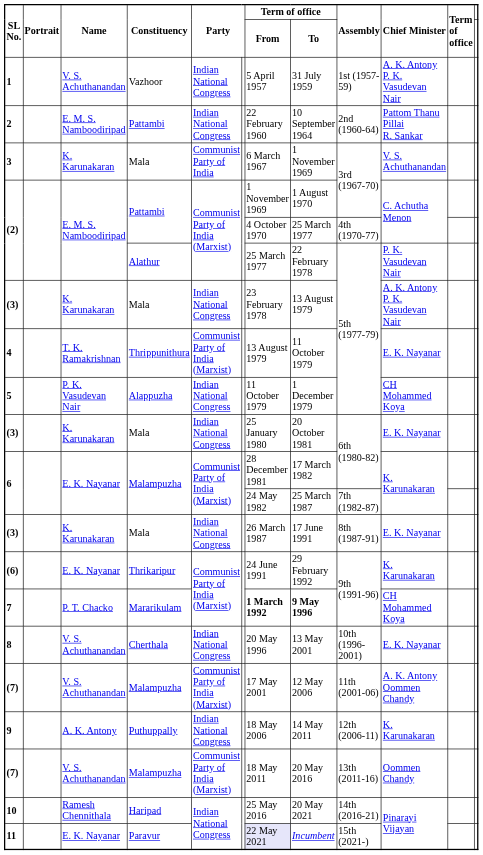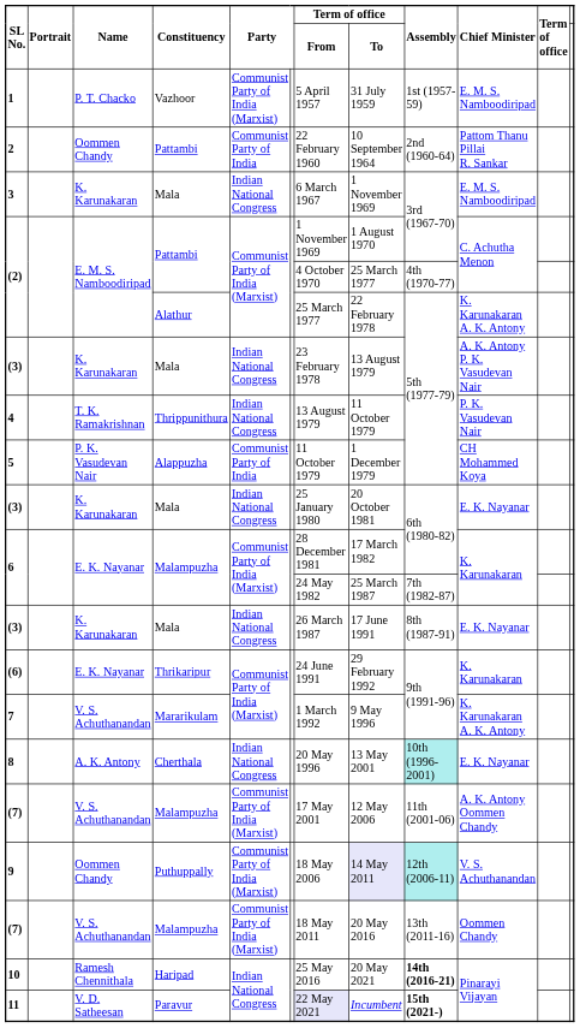1 | Name: V. S. Achuthanandan -> P. T. Chacko
1 | column 5: Indian National Congress -> Communist Party of India (Marxist)
1 | Chief Minister: A. K. Antony P. K. Vasudevan Nair -> E. M. S. Namboodiripad
2 | Name: E. M. S. Namboodiripad -> Oommen Chandy
2 | column 5: Indian National Congress -> Communist Party of India
3 | column 5: Communist Party of India -> Indian National Congress
3 | Chief Minister: V. S. Achuthanandan -> E. M. S. Namboodiripad
(2) / Alathur | Chief Minister: P. K. Vasudevan Nair -> K. Karunakaran A. K. Antony
4 | column 5: Communist Party of India (Marxist) -> Indian National Congress
4 | Chief Minister: E. K. Nayanar -> P. K. Vasudevan Nair
5 | column 5: Indian National Congress -> Communist Party of India
7 | Name: P. T. Chacko -> V. S. Achuthanandan
7 | Term of office / From: bold -> normal
7 | Term of office / To: bold -> normal
7 | Chief Minister: CH Mohammed Koya -> K. Karunakaran A. K. Antony
8 | Name: V. S. Achuthanandan -> A. K. Antony
8 | Assembly: no background -> paleturquoise background
9 | Name: A. K. Antony -> Oommen Chandy
9 | column 5: Indian National Congress -> Communist Party of India (Marxist)
9 | Term of office / To: no background -> lavender background
9 | Assembly: no background -> paleturquoise background
9 | Chief Minister: K. Karunakaran -> V. S. Achuthanandan
10 | Assembly: normal -> bold
11 | Name: E. K. Nayanar -> V. D. Satheesan
11 | Assembly: normal -> bold
